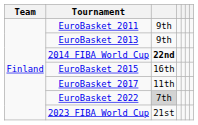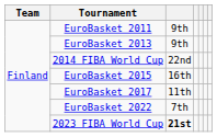2014 FIBA World Cup | column 3: bold -> normal
EuroBasket 2022 | column 3: lightgrey background -> no background
2023 FIBA World Cup | column 3: normal -> bold
